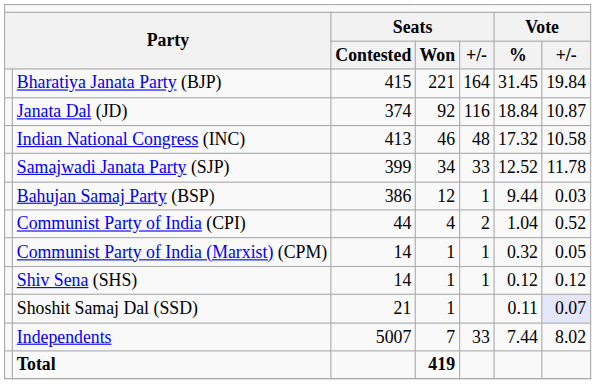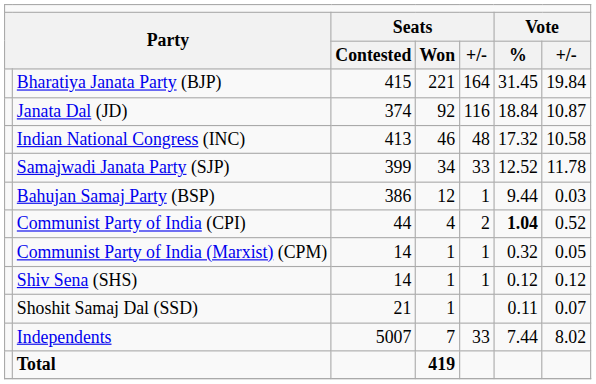Communist Party of India (CPI) | column 6: normal -> bold
Shoshit Samaj Dal (SSD) | column 7: lavender background -> no background
